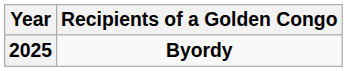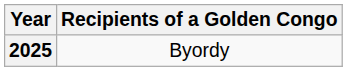2025 | Recipients of a Golden Congo: bold -> normal
